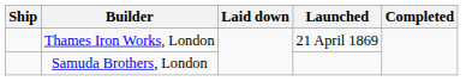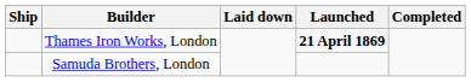Thames Iron Works, London | Launched: normal -> bold
